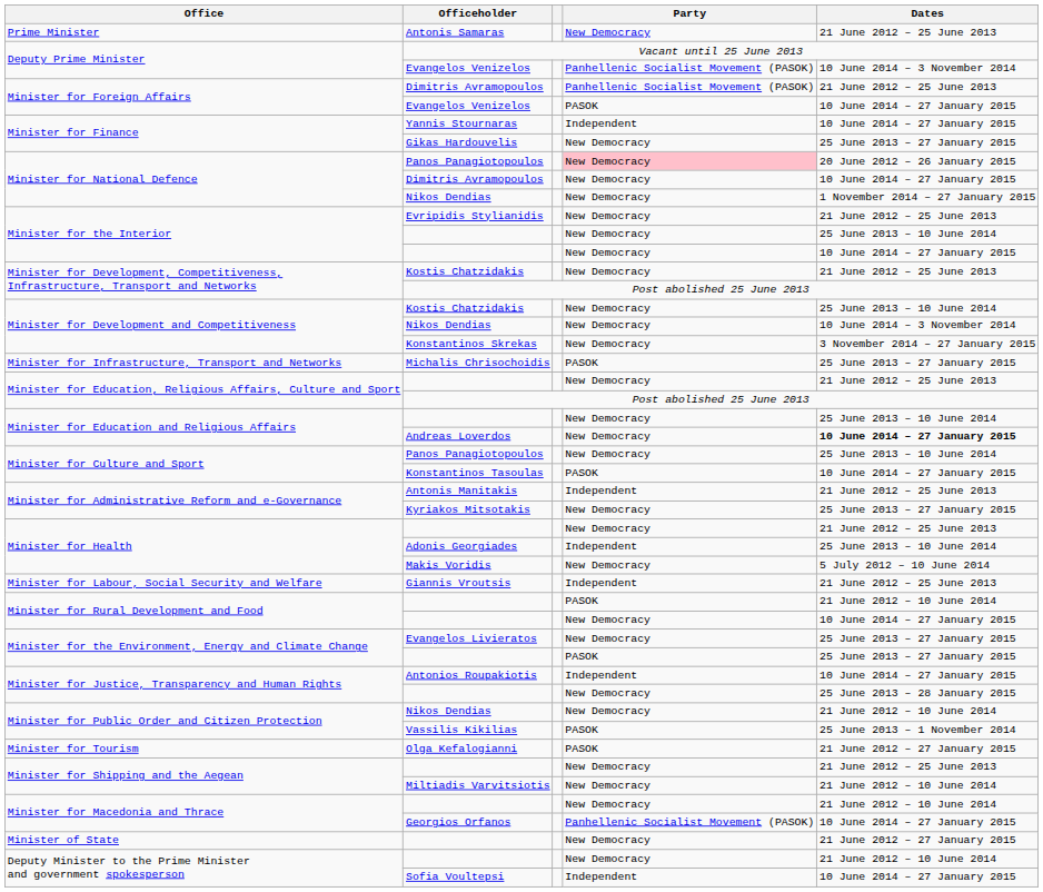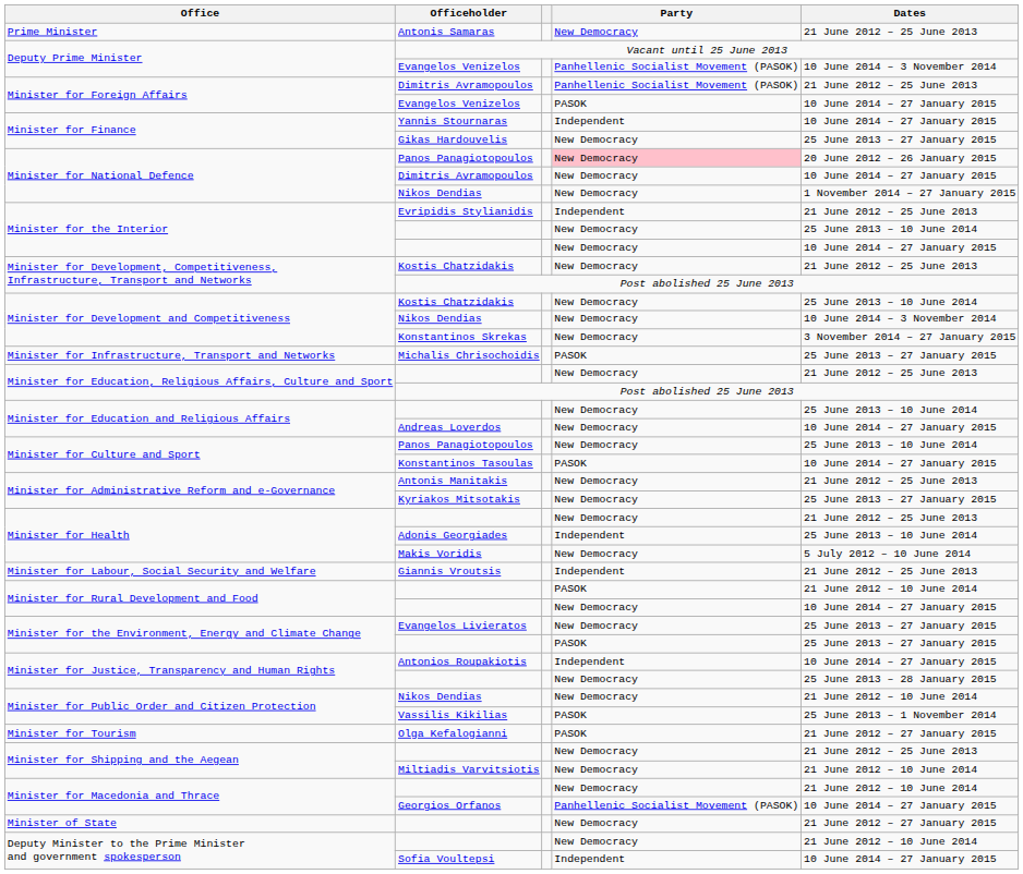Evripidis Stylianidis | Party: New Democracy -> Independent
Andreas Loverdos | Dates: bold -> normal
Antonis Manitakis | Party: Independent -> New Democracy
